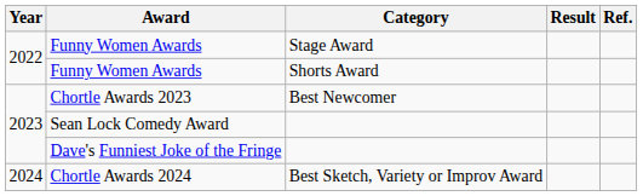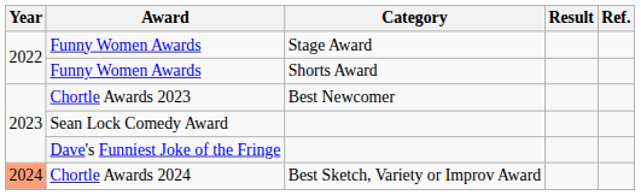Chortle Awards 2024 | Year: no background -> lightsalmon background
